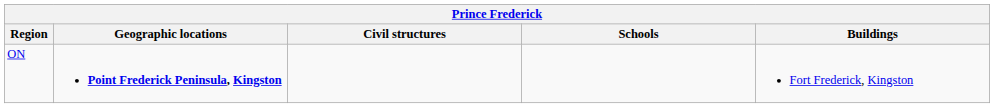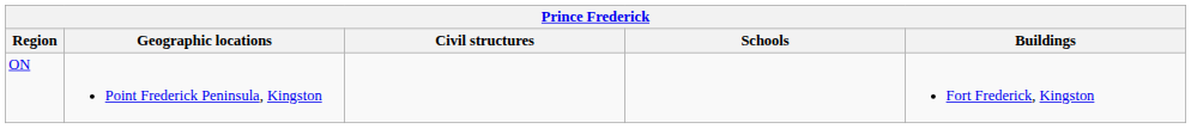ON | Geographic locations: bold -> normal
